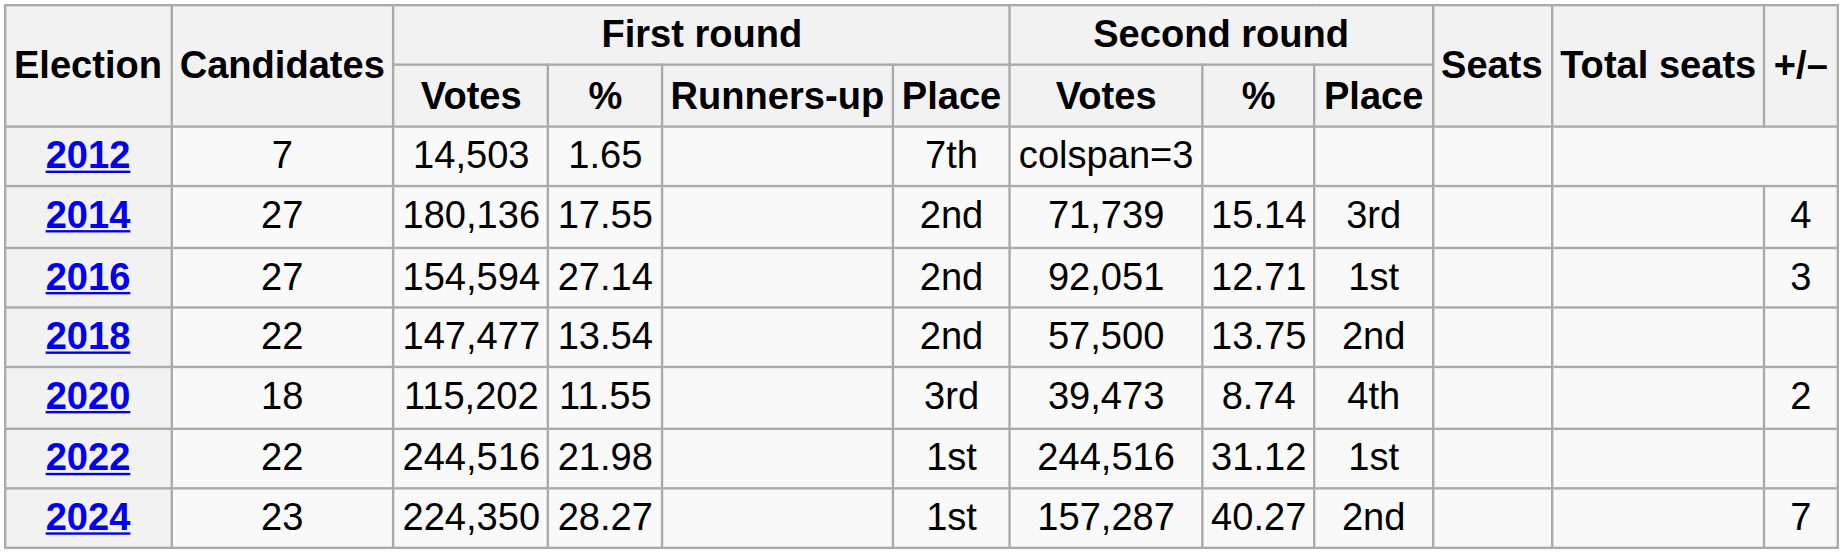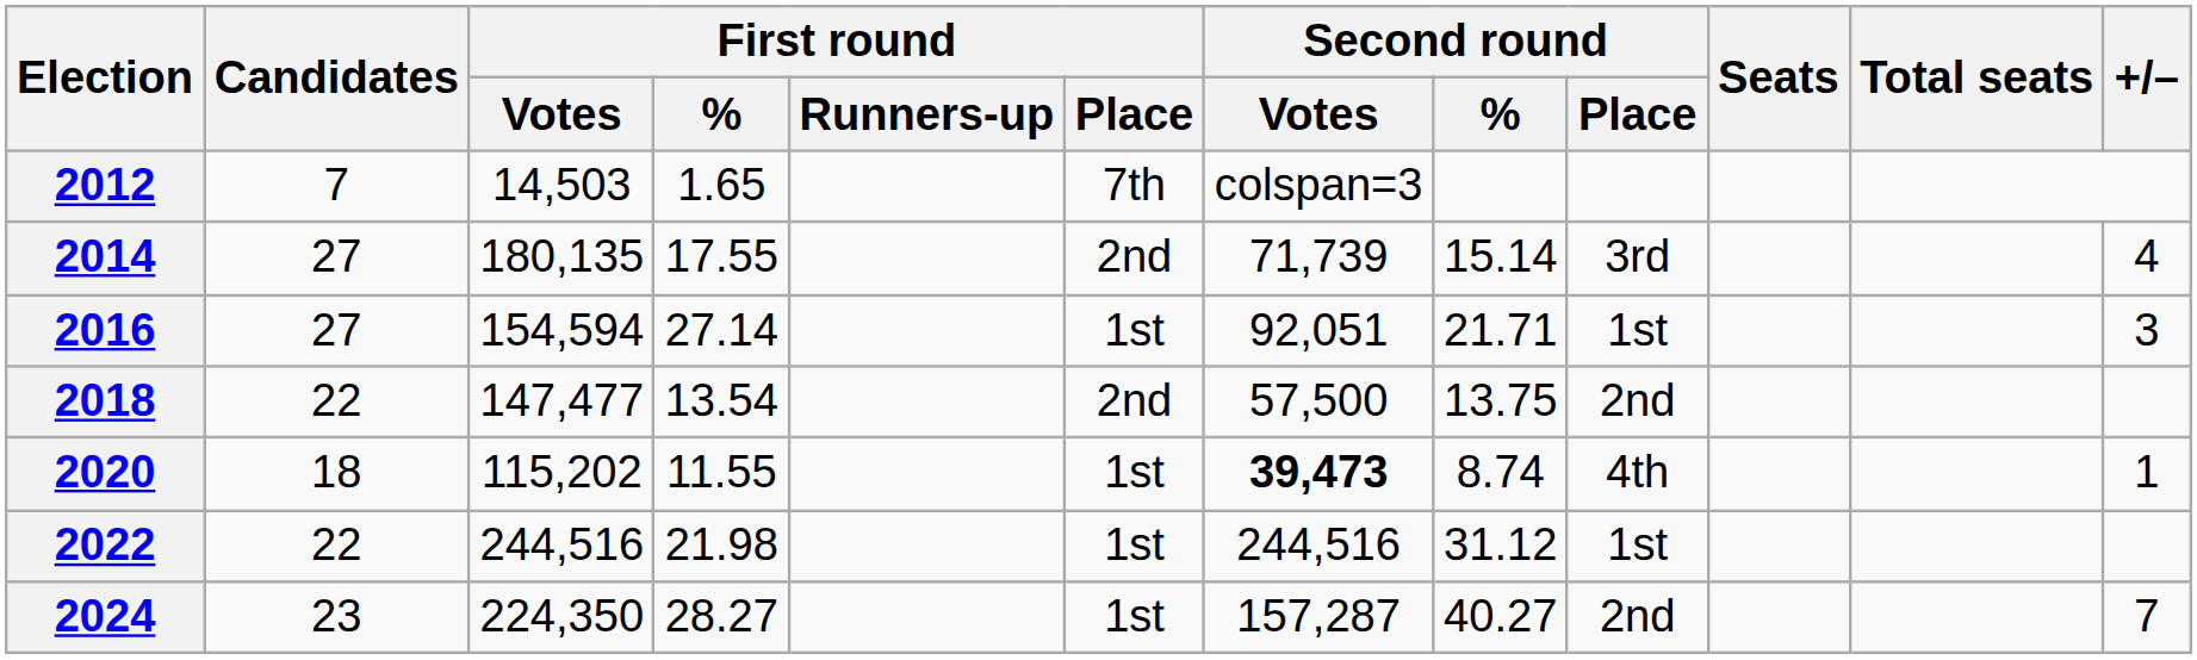2014 | First round / Votes: 180,136 -> 180,135
2016 | First round / Place: 2nd -> 1st
2016 | Second round / %: 12.71 -> 21.71
2020 | First round / Place: 3rd -> 1st
2020 | Second round / Votes: normal -> bold
2020 | +/–: 2 -> 1
